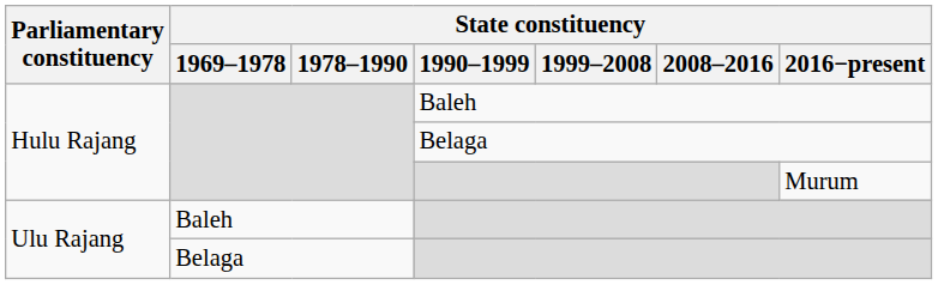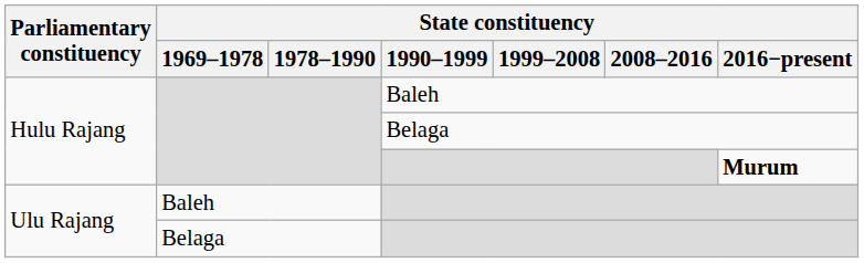row 5 | State constituency / 2016−present: normal -> bold
